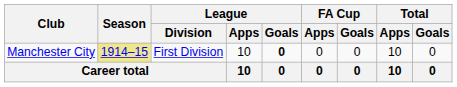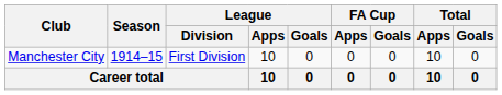Manchester City | Season: khaki background -> no background
Manchester City | League / Goals: bold -> normal
